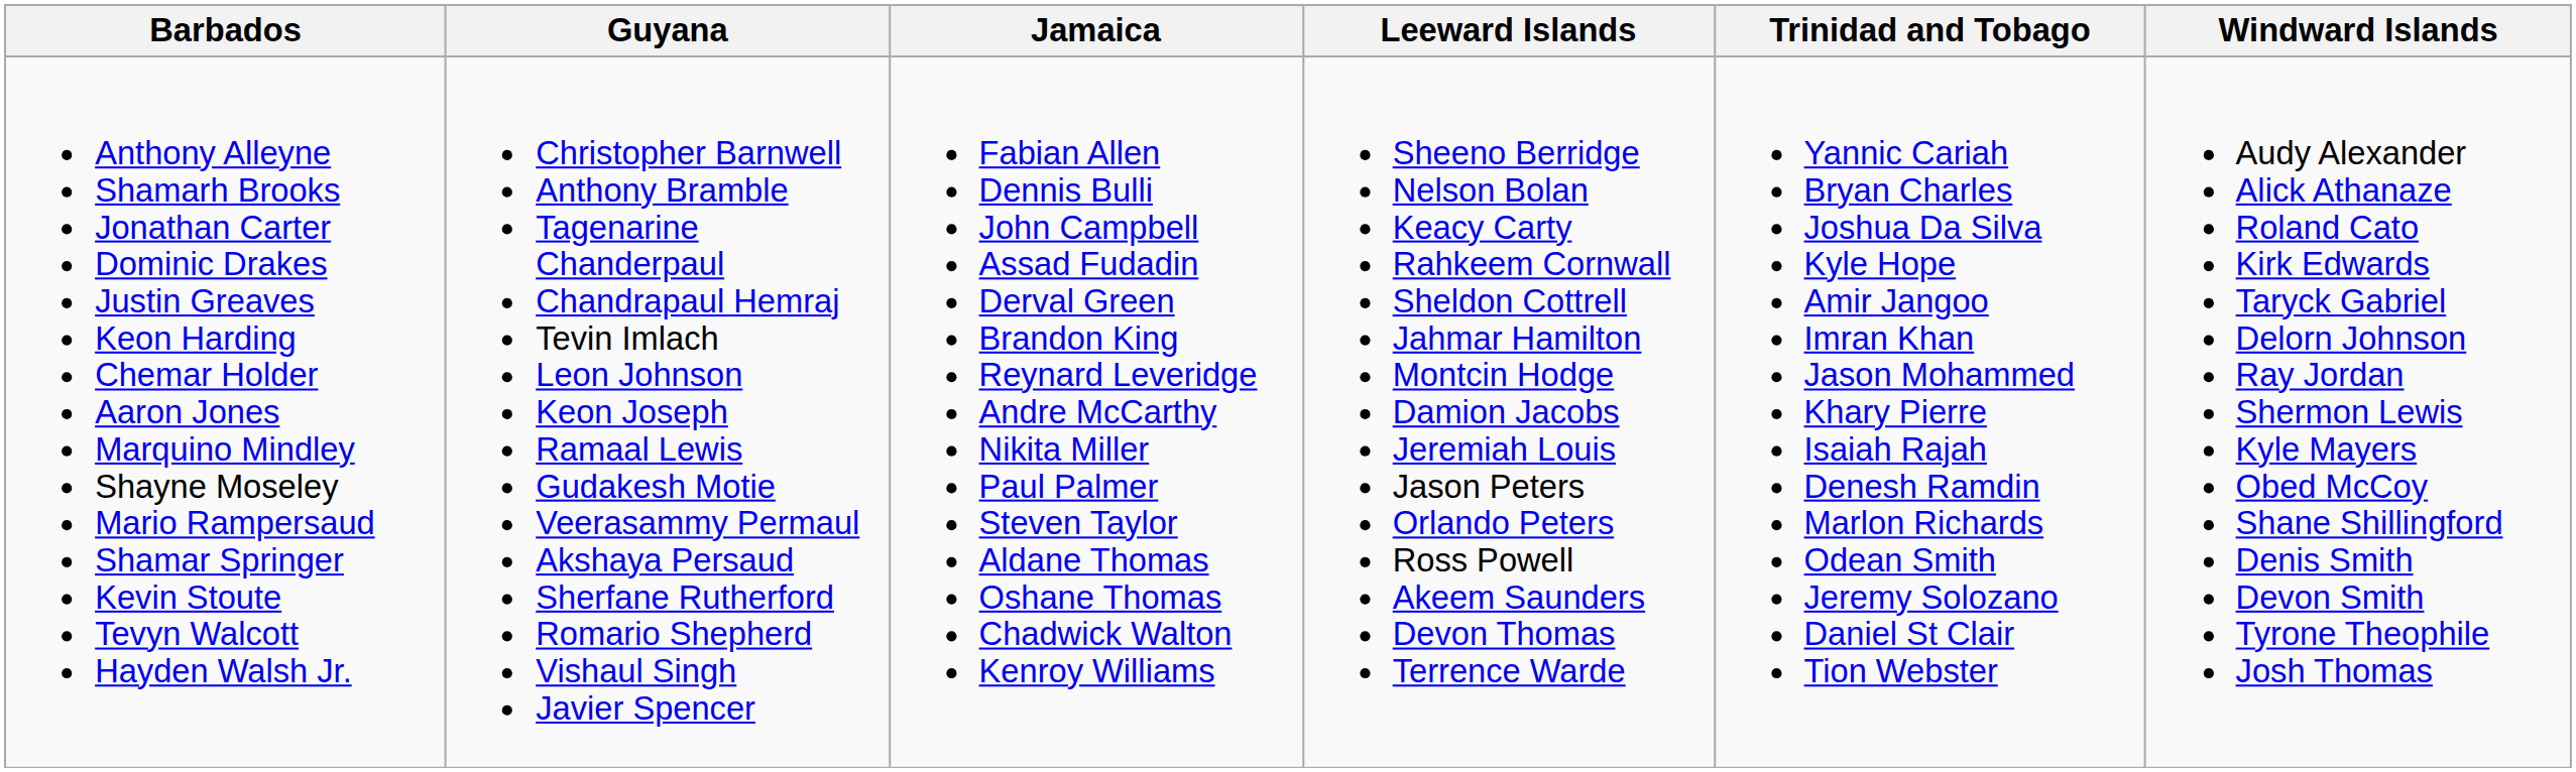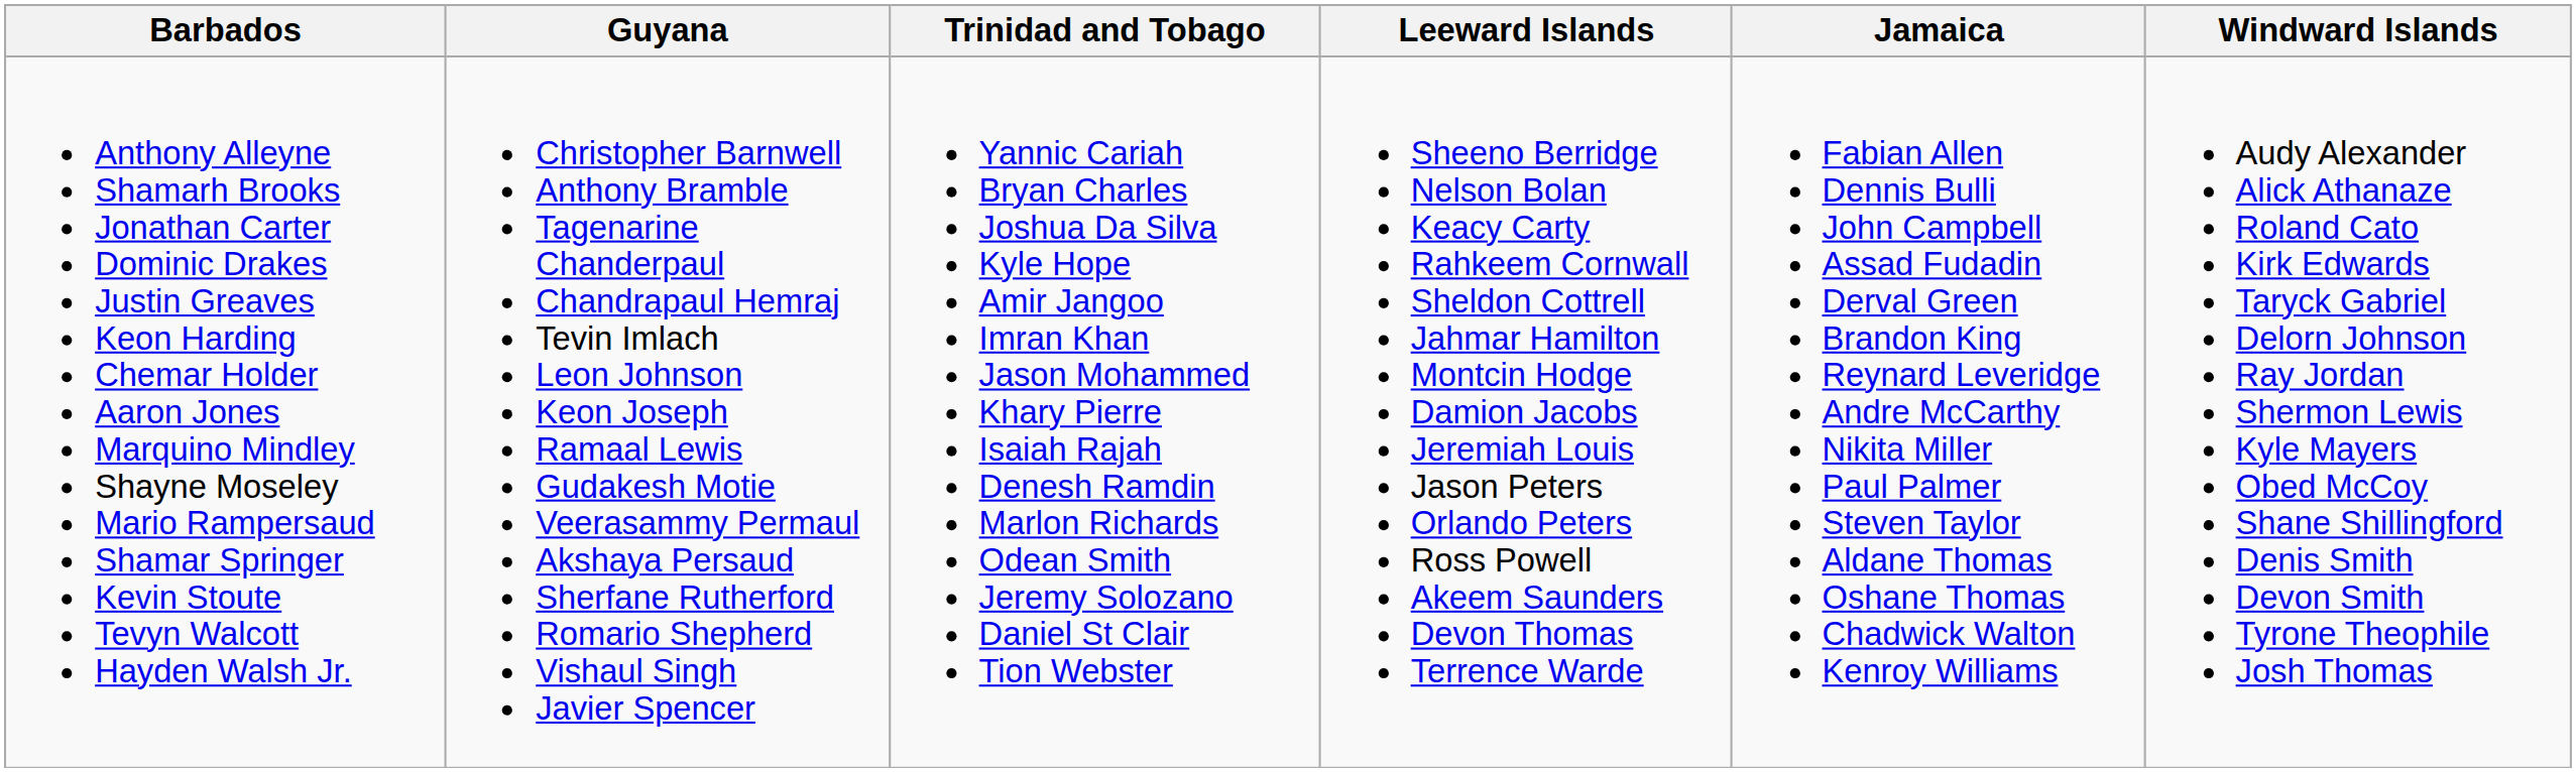columns swapped: Jamaica <-> Trinidad and Tobago
